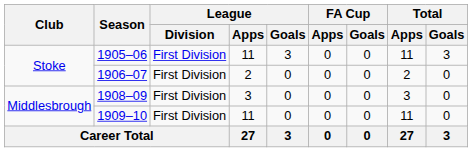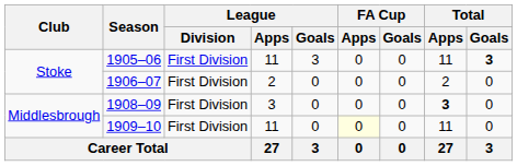1905–06 | Total / Goals: normal -> bold
1908–09 | Total / Apps: normal -> bold
1909–10 | FA Cup / Apps: no background -> lightyellow background
